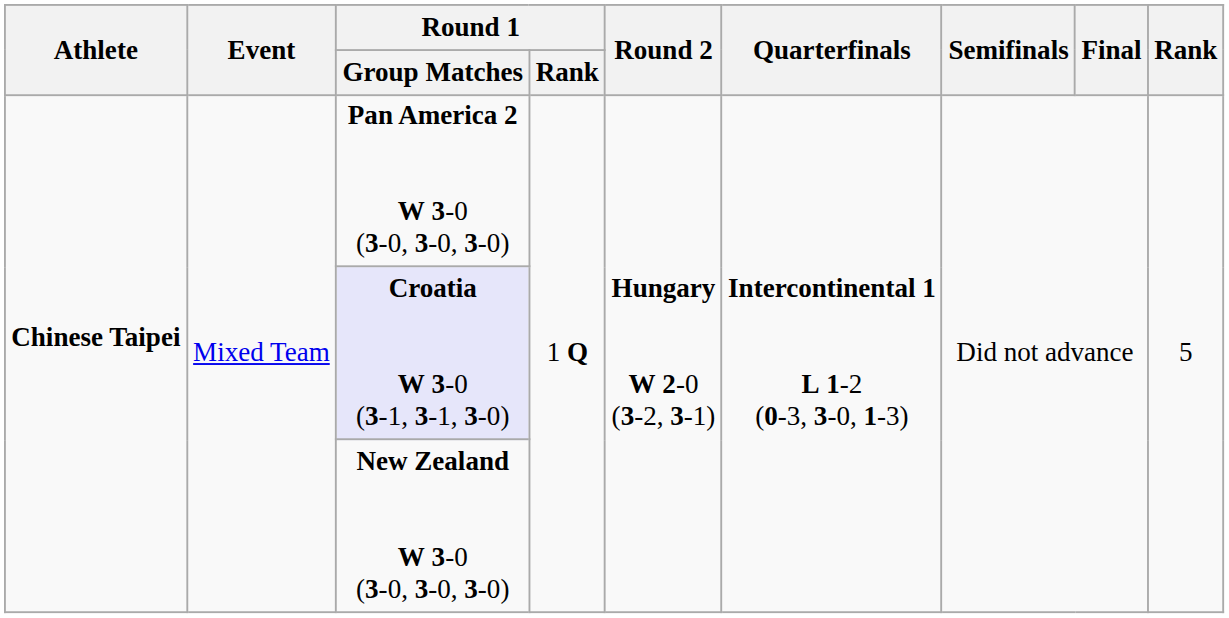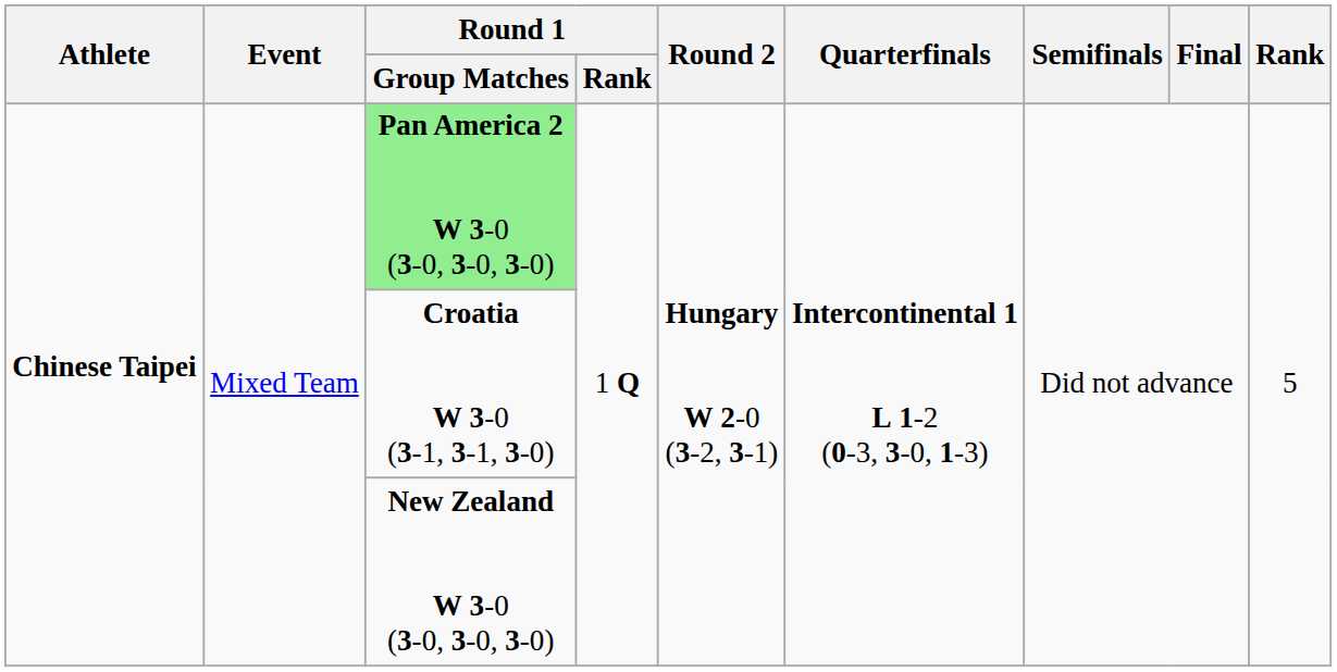Pan America 2 W 3-0 (3-0, 3-0, 3-0) | Round 1 / Group Matches: no background -> lightgreen background
Croatia W 3-0 (3-1, 3-1, 3-0) | Round 1 / Group Matches: lavender background -> no background
